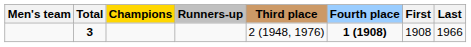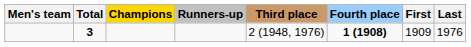row 2 | First: 1908 -> 1909
row 2 | Last: 1966 -> 1976
